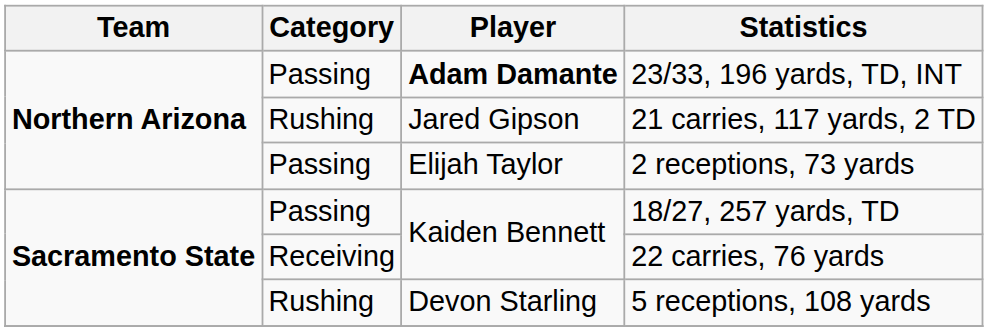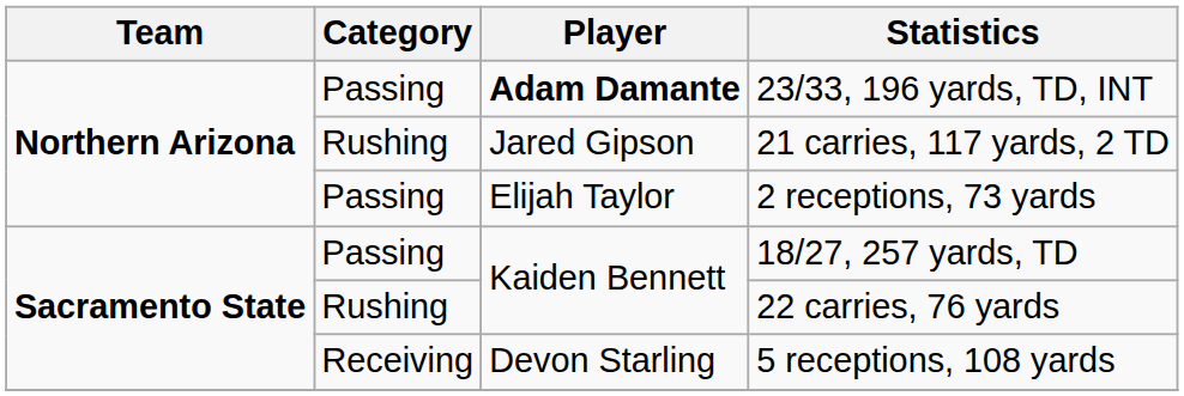22 carries, 76 yards | Category: Receiving -> Rushing
5 receptions, 108 yards | Category: Rushing -> Receiving
